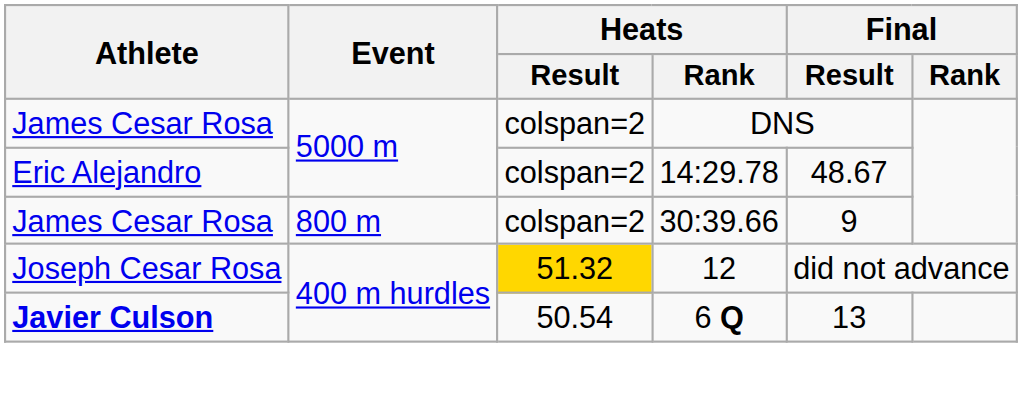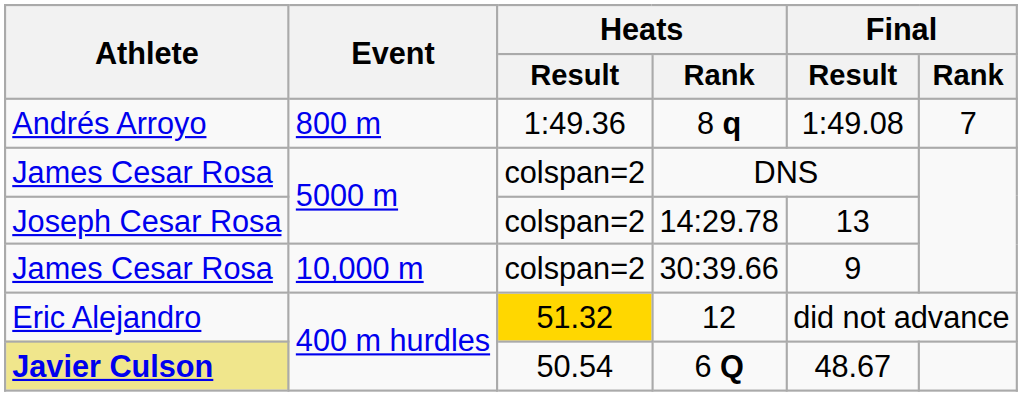+ row: Andrés Arroyo | 800 m | 1:49.36 | 8 q | 1:49.08 | 7
14:29.78 | Athlete: Eric Alejandro -> Joseph Cesar Rosa
14:29.78 | Final / Result: 48.67 -> 13
30:39.66 | Event: 800 m -> 10,000 m
12 | Athlete: Joseph Cesar Rosa -> Eric Alejandro
6 Q | Athlete: no background -> khaki background
6 Q | Final / Result: 13 -> 48.67
